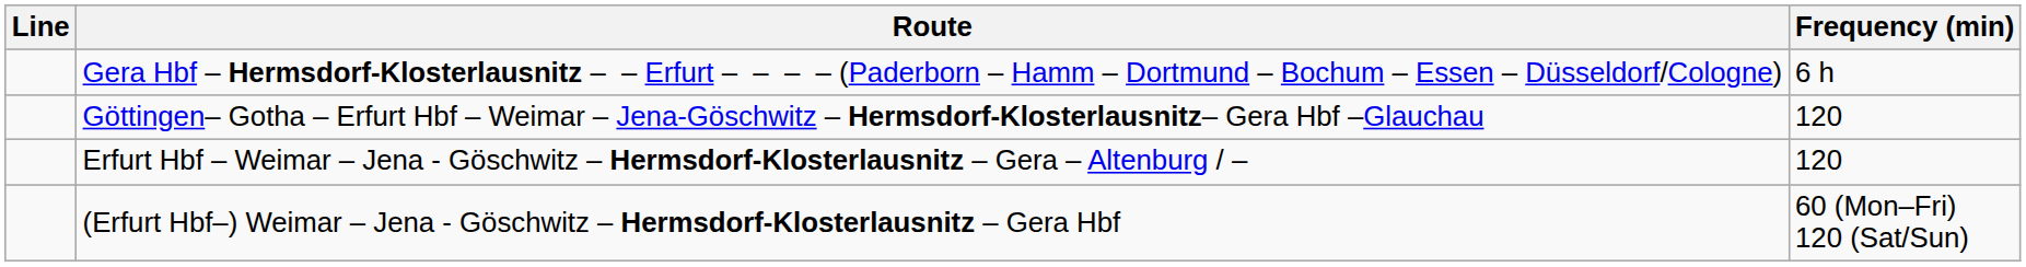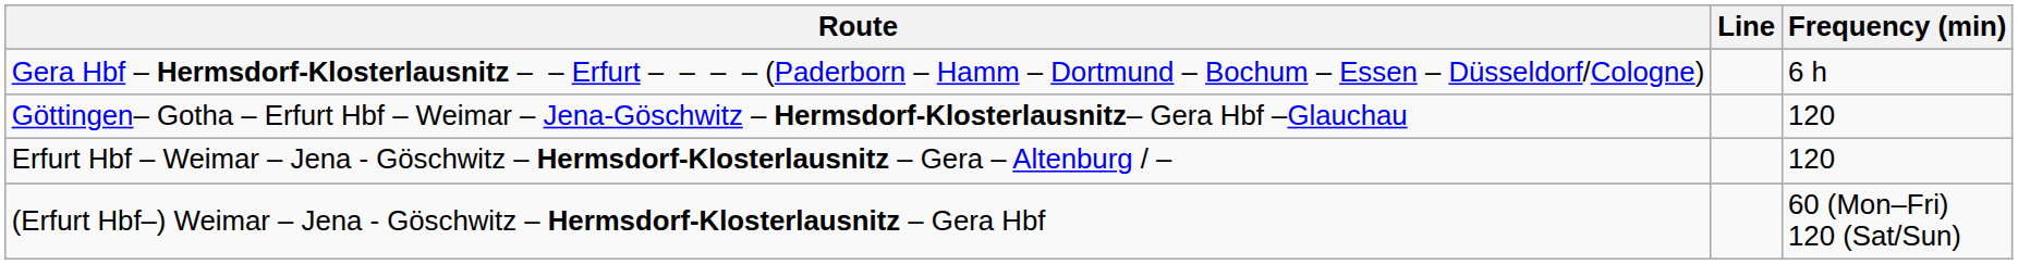columns swapped: Line <-> Route
